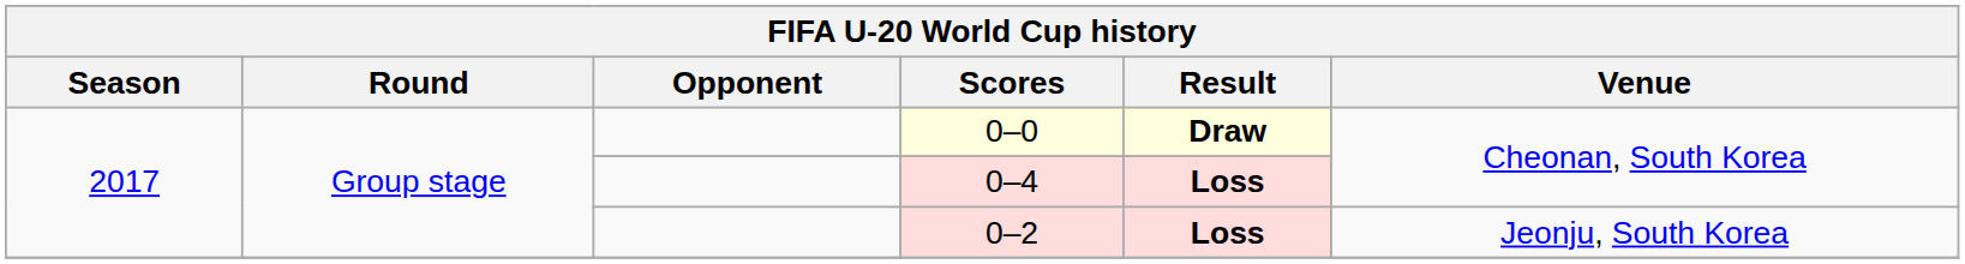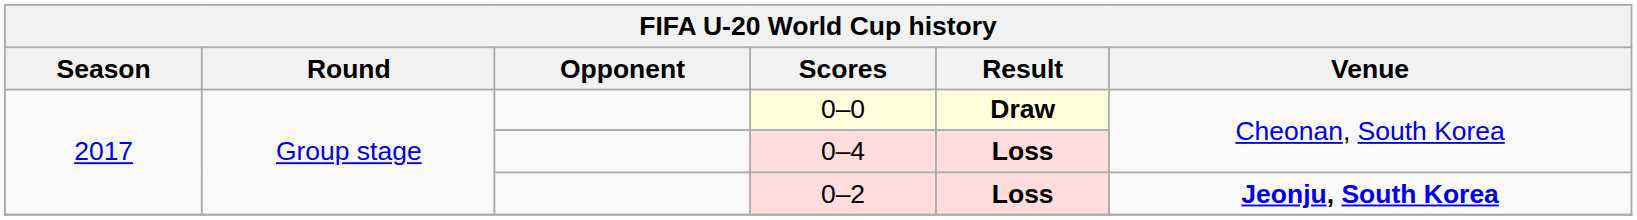0–2 | Venue: normal -> bold
